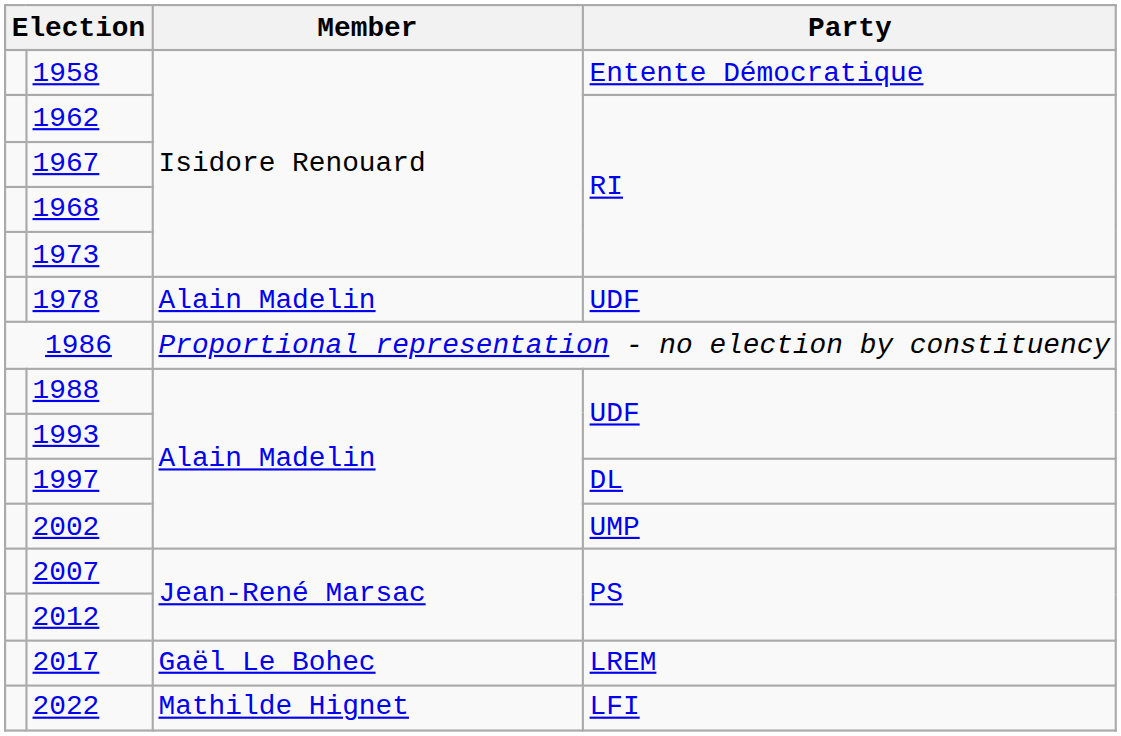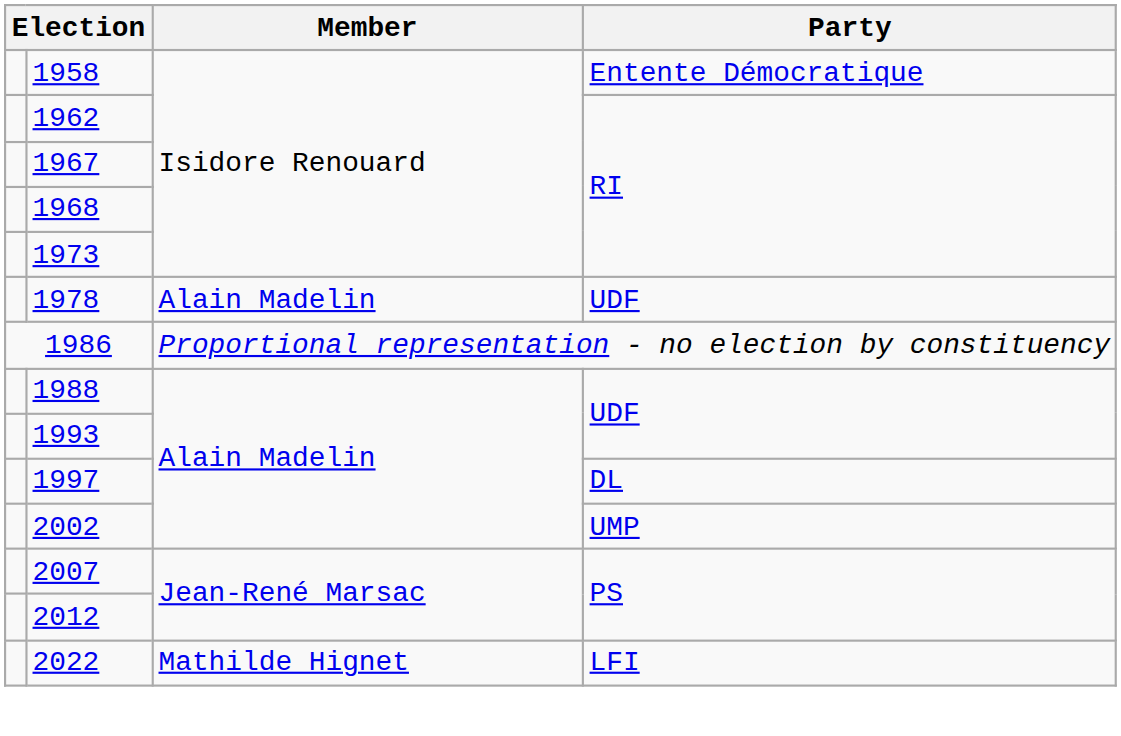- row: 2017 | Gaël Le Bohec | LREM
